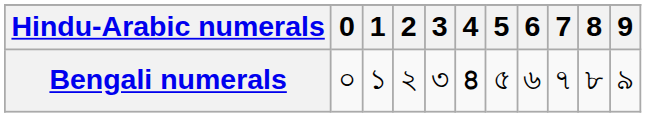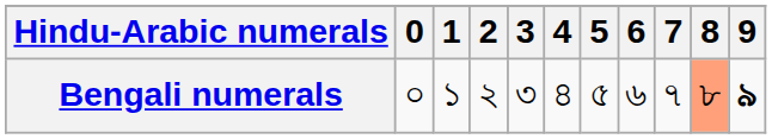Bengali numerals | 4: bold -> normal
Bengali numerals | 8: no background -> lightsalmon background
Bengali numerals | 9: normal -> bold
